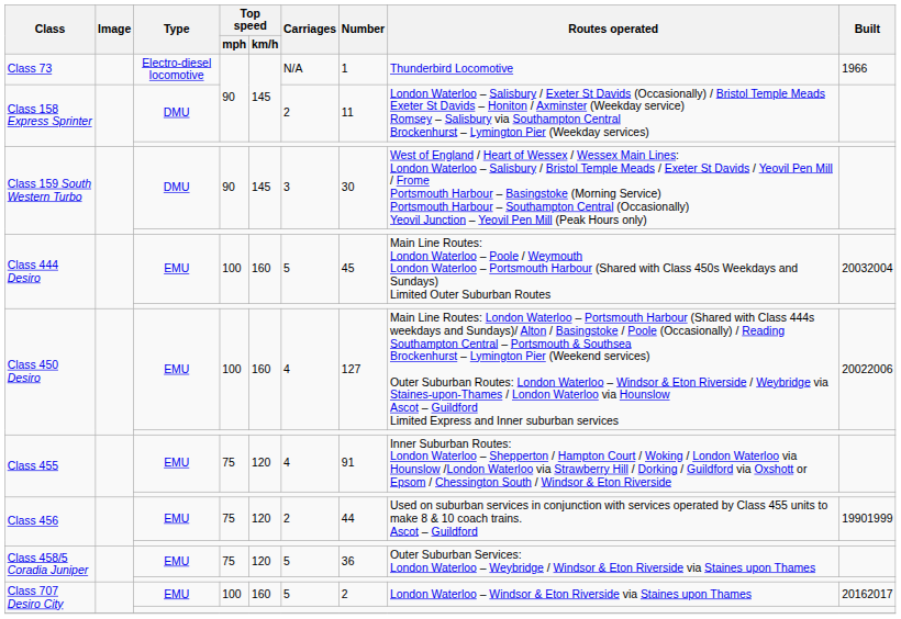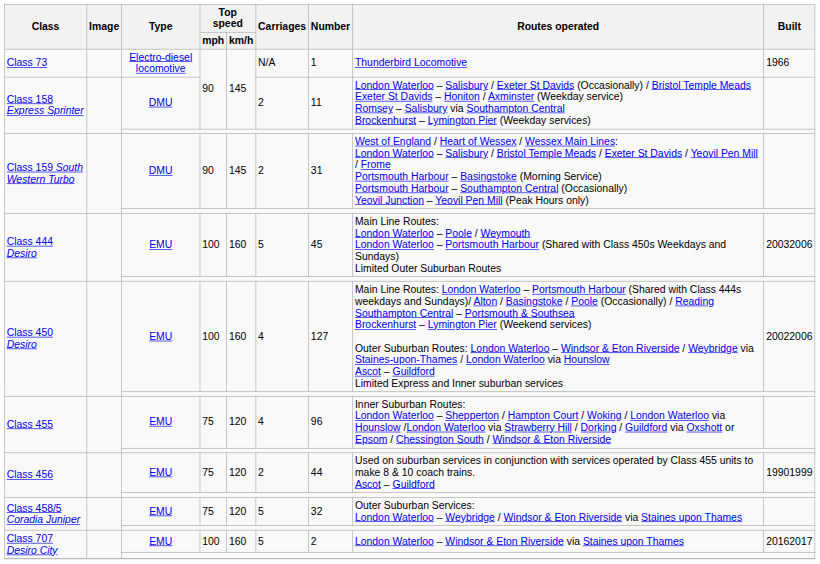Class 159 South Western Turbo / DMU | Carriages: 3 -> 2
Class 159 South Western Turbo / DMU | Number: 30 -> 31
Class 444 Desiro / EMU | Built: 20032004 -> 20032006
Class 455 / EMU | Number: 91 -> 96
Class 458/5 Coradia Juniper / EMU | Number: 36 -> 32
